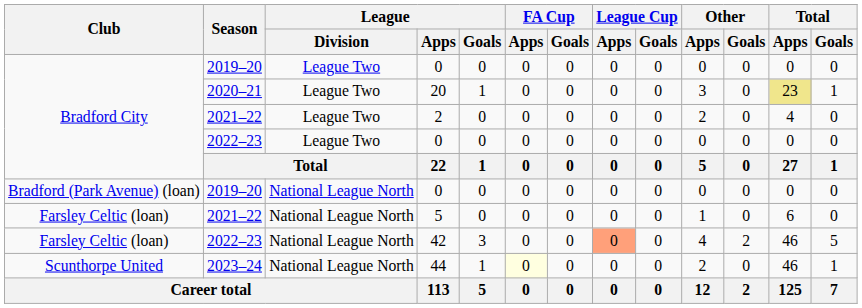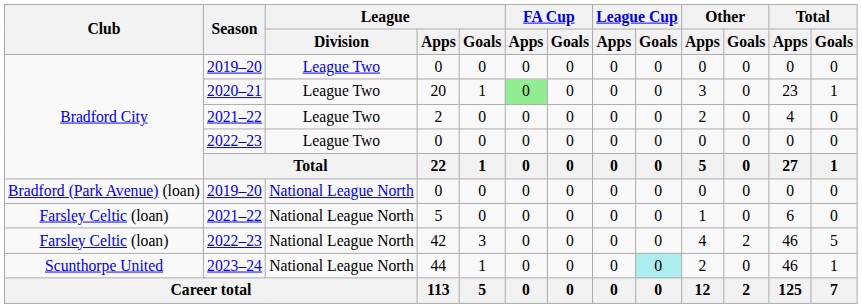20 | FA Cup / Apps: no background -> lightgreen background
20 | Total / Apps: khaki background -> no background
42 | League Cup / Apps: lightsalmon background -> no background
44 | FA Cup / Apps: lightyellow background -> no background
44 | League Cup / Goals: no background -> paleturquoise background
